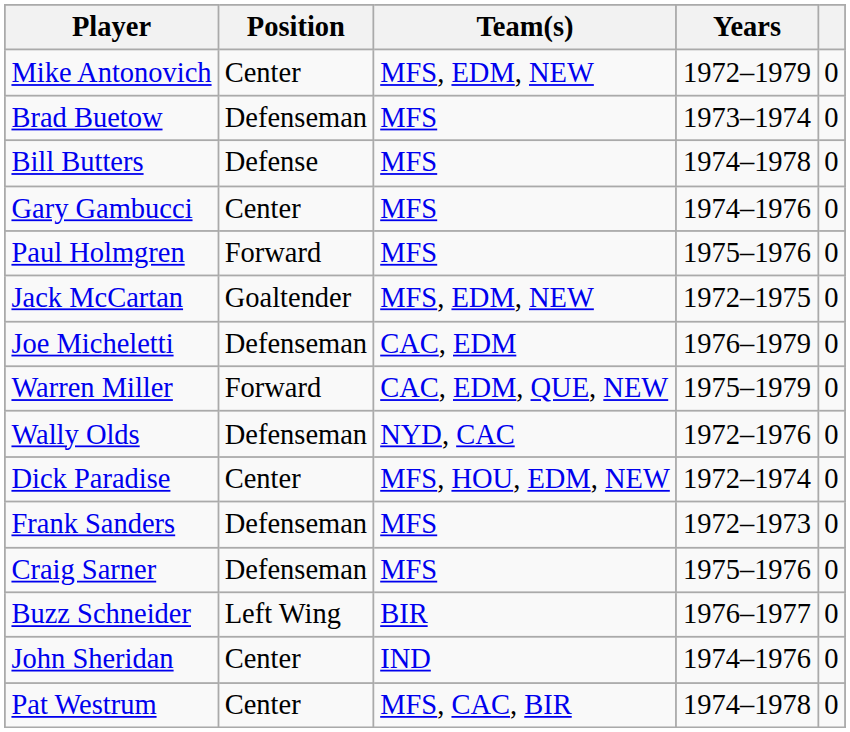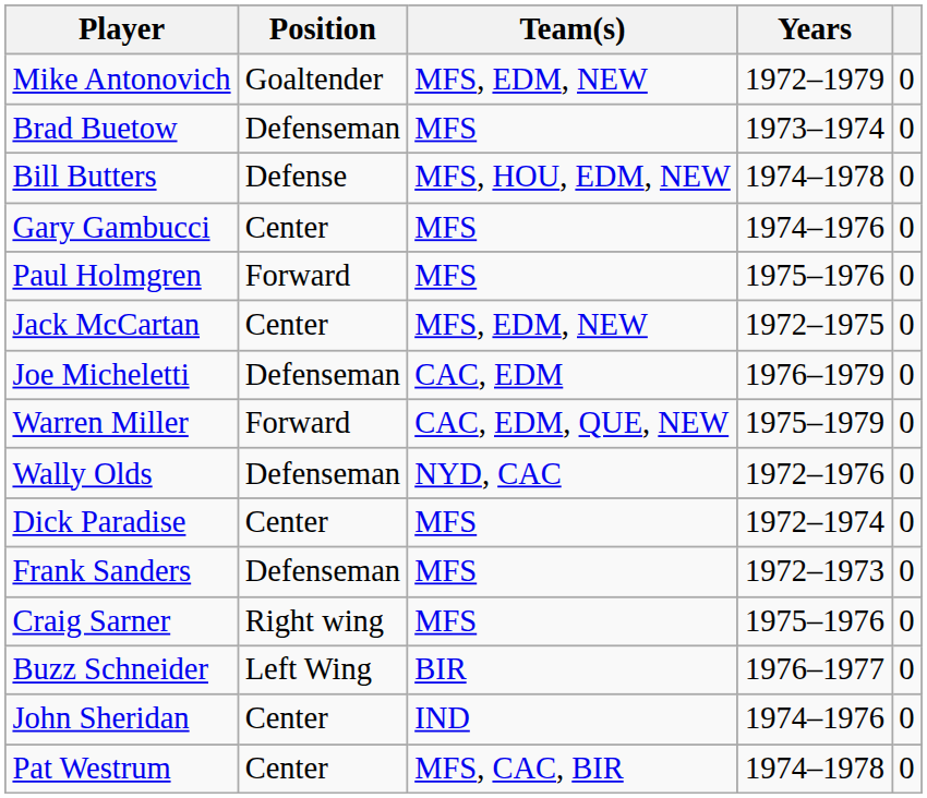Mike Antonovich | Position: Center -> Goaltender
Bill Butters | Team(s): MFS -> MFS, HOU, EDM, NEW
Jack McCartan | Position: Goaltender -> Center
Dick Paradise | Team(s): MFS, HOU, EDM, NEW -> MFS
Craig Sarner | Position: Defenseman -> Right wing
